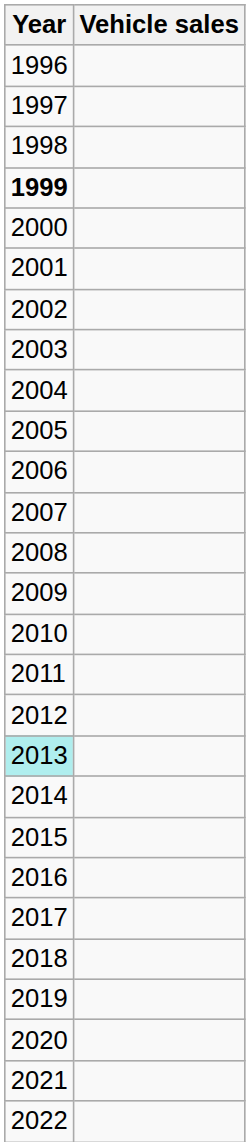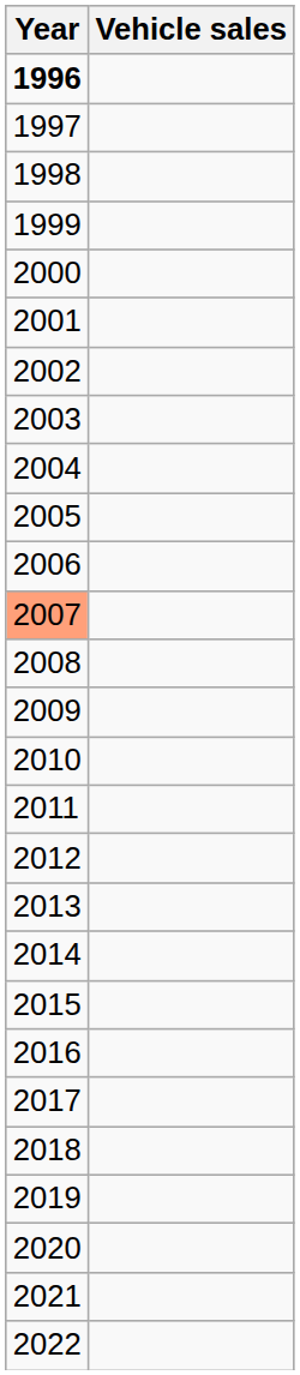1996 | Year: normal -> bold
1999 | Year: bold -> normal
2007 | Year: no background -> lightsalmon background
2013 | Year: paleturquoise background -> no background
